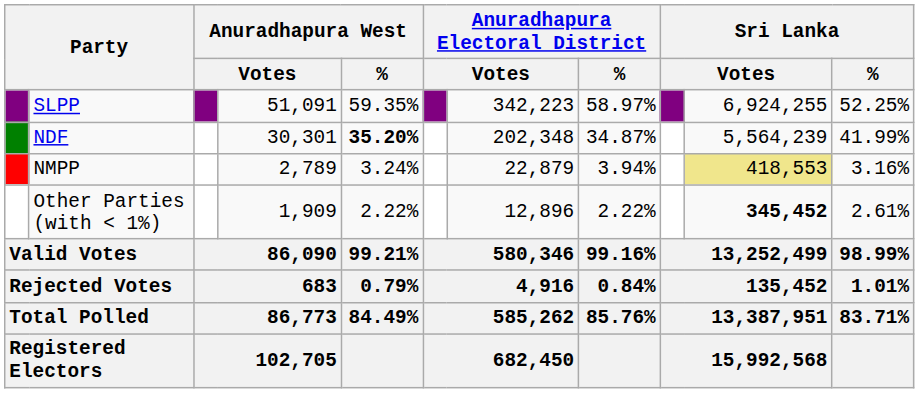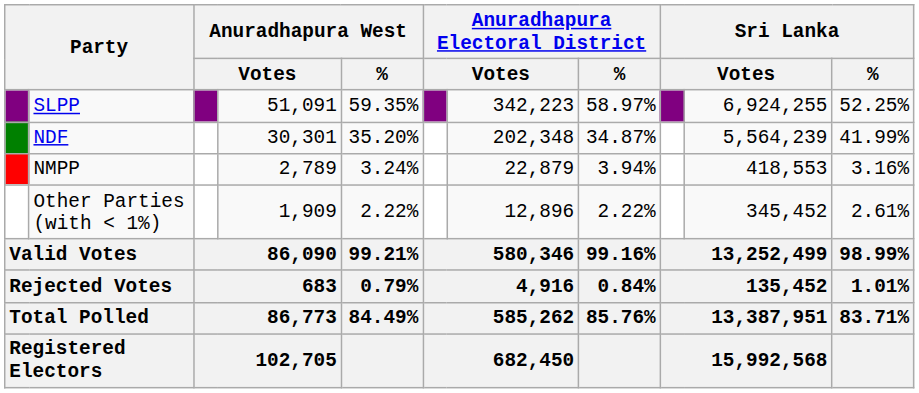NDF | Anuradhapura West / %: bold -> normal
NMPP | column 10: khaki background -> no background
Other Parties (with < 1%) | column 10: bold -> normal
